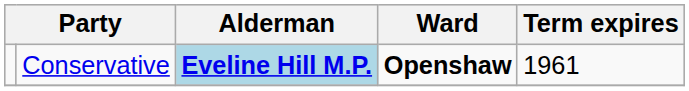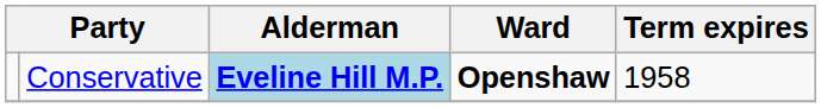Conservative | Term expires: 1961 -> 1958
